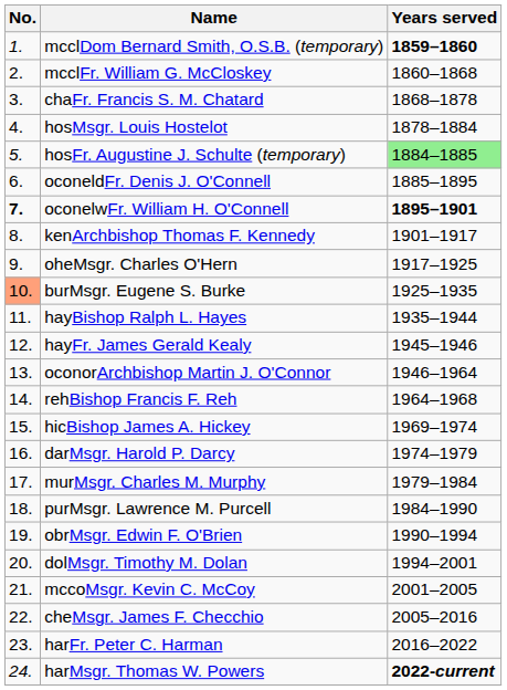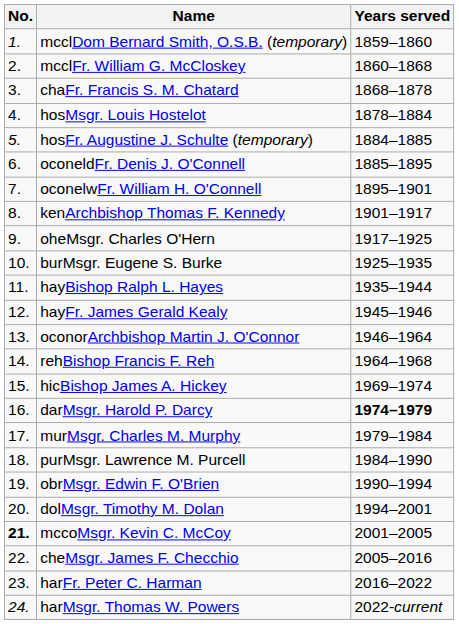mcclDom Bernard Smith, O.S.B. (temporary) | Years served: bold -> normal
hosFr. Augustine J. Schulte (temporary) | Years served: lightgreen background -> no background
oconelwFr. William H. O'Connell | No.: bold -> normal
oconelwFr. William H. O'Connell | Years served: bold -> normal
burMsgr. Eugene S. Burke | No.: lightsalmon background -> no background
darMsgr. Harold P. Darcy | Years served: normal -> bold
mccoMsgr. Kevin C. McCoy | No.: normal -> bold
harMsgr. Thomas W. Powers | Years served: bold -> normal
